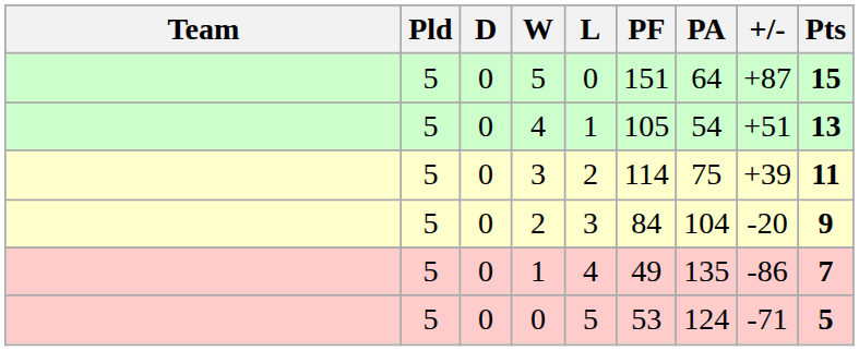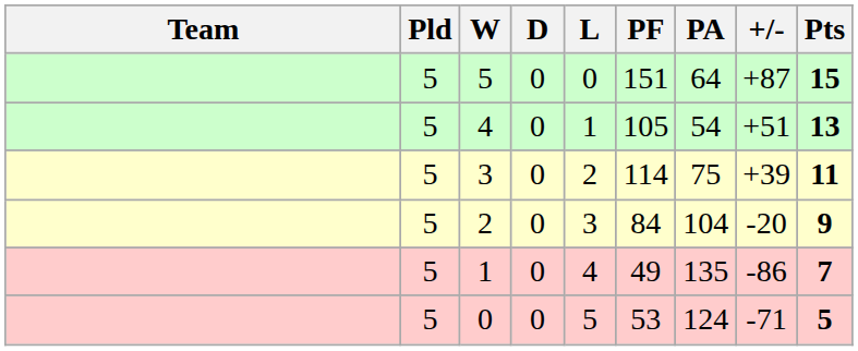columns swapped: W <-> D
